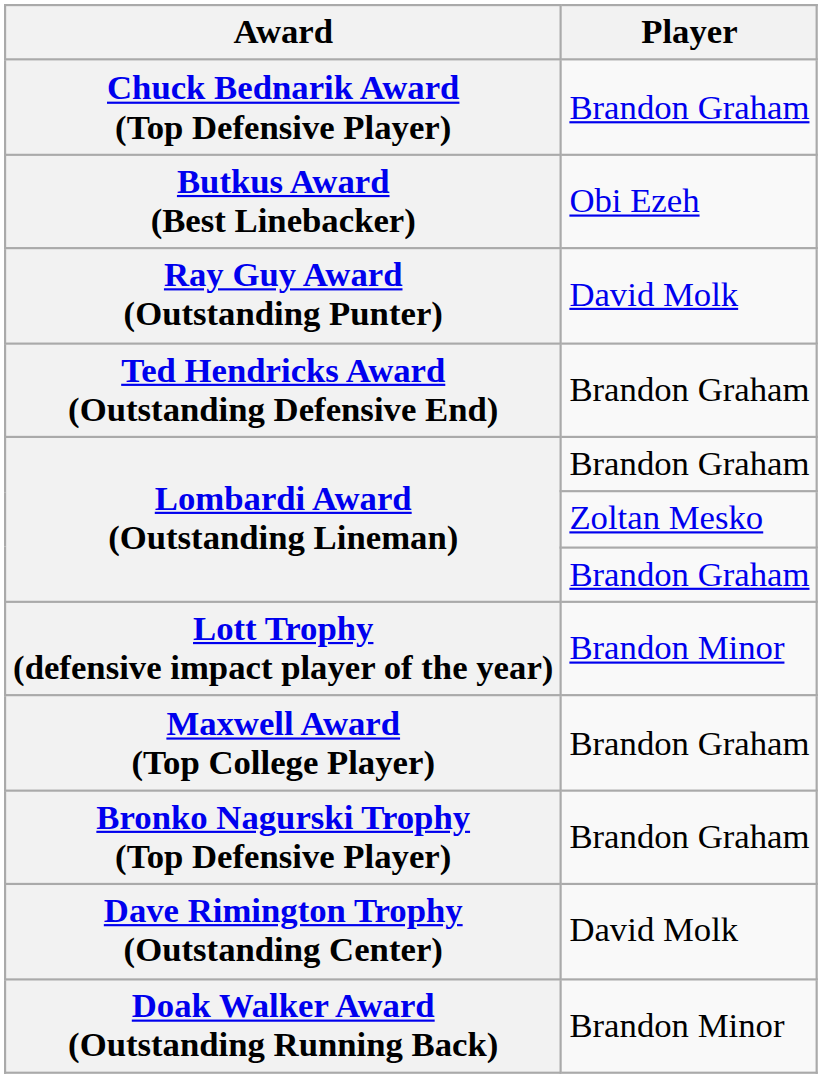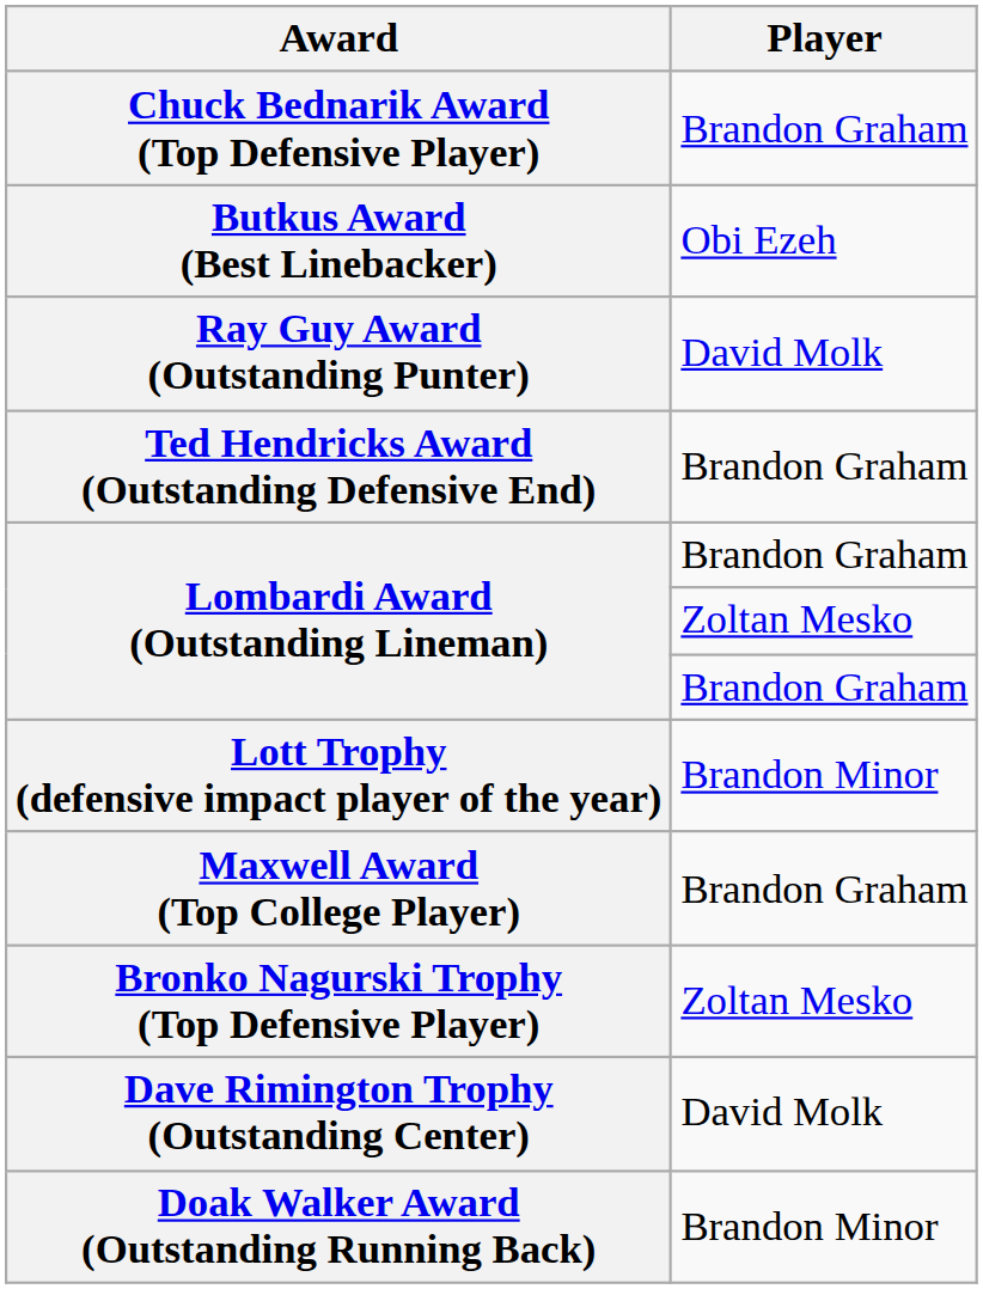row 11 | Player: Brandon Graham -> Zoltan Mesko
